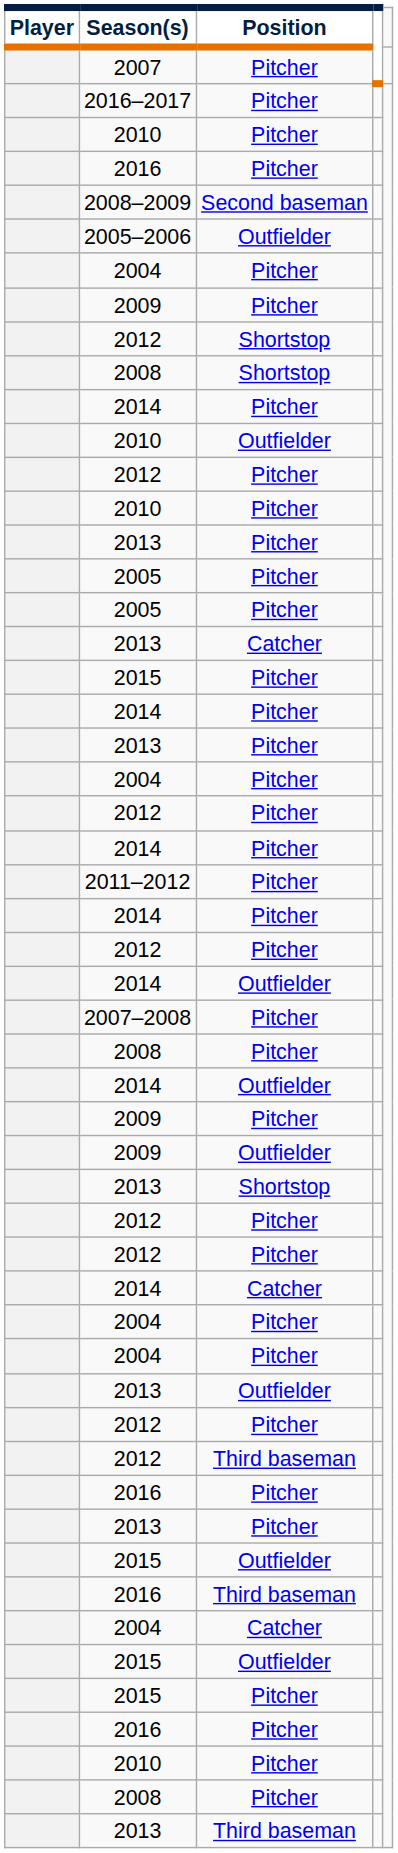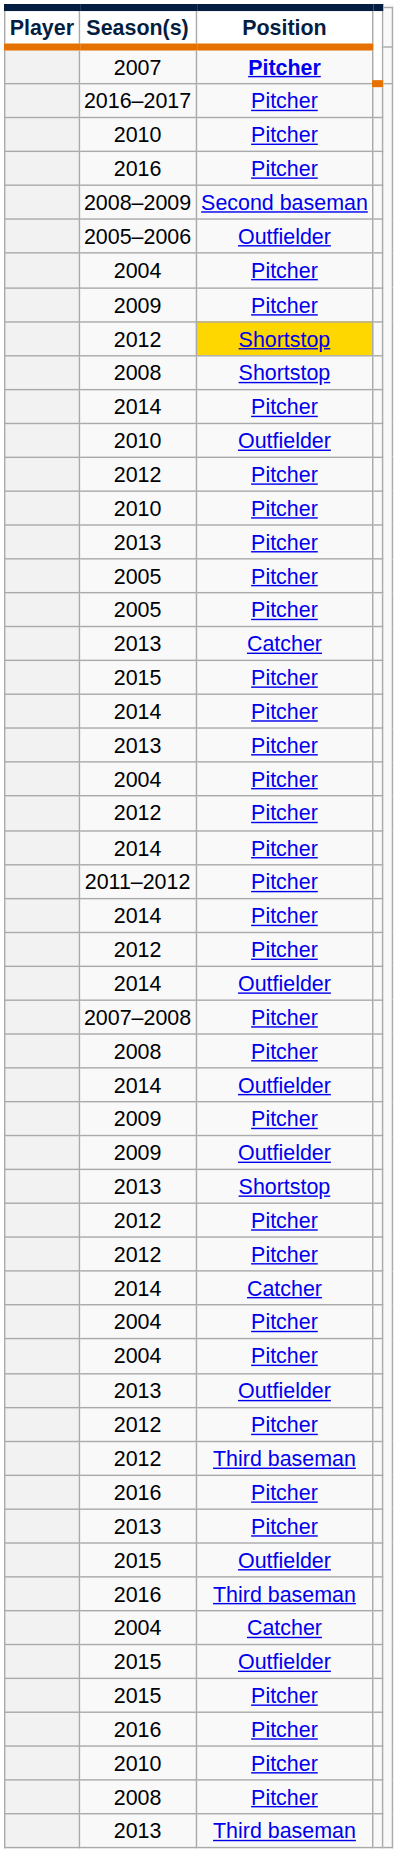2007 | Position: normal -> bold
2012 / Shortstop | Position: no background -> gold background
